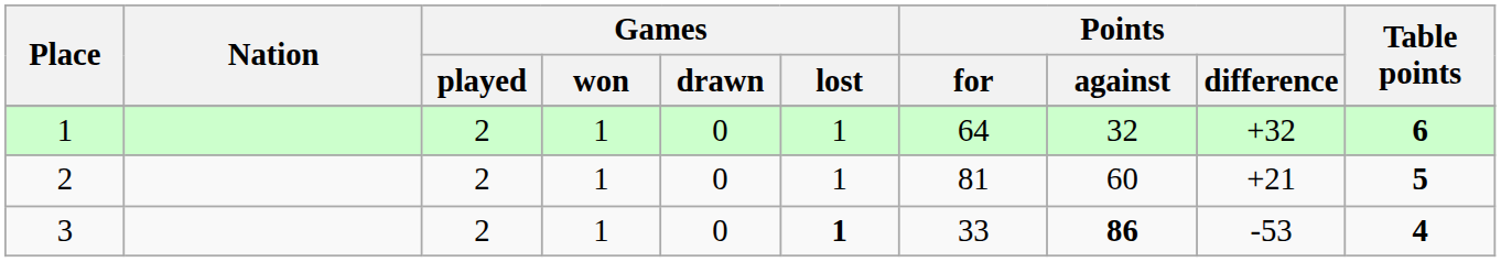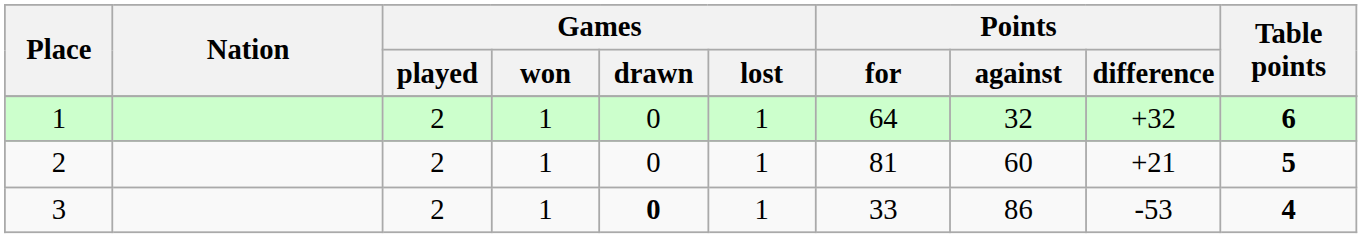3 | Games / drawn: normal -> bold
3 | Games / lost: bold -> normal
3 | Points / against: bold -> normal
